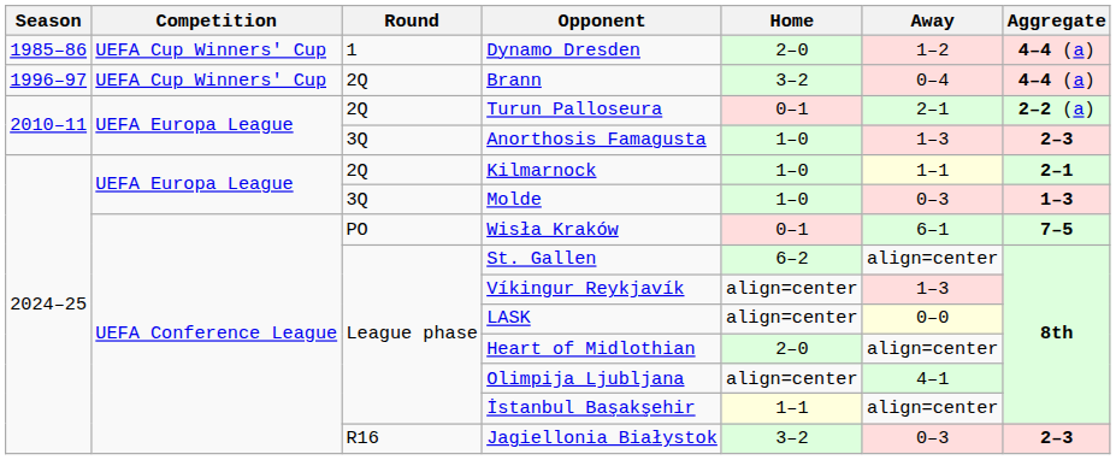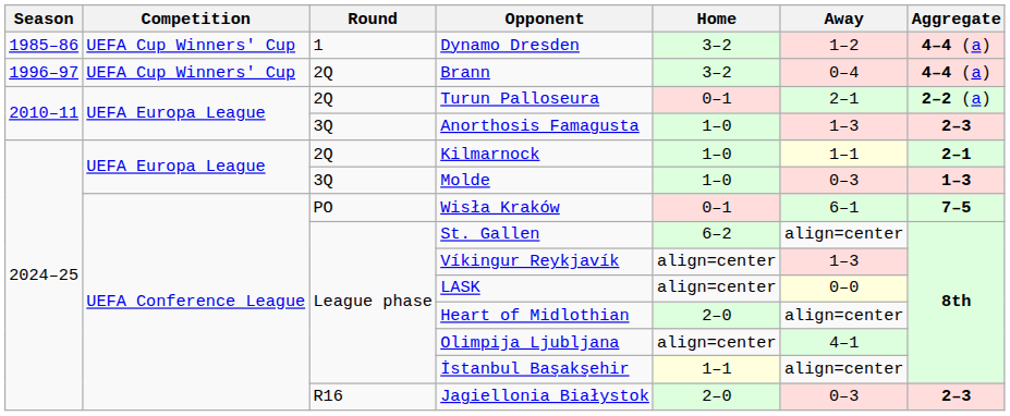Dynamo Dresden | Home: 2–0 -> 3–2
Jagiellonia Białystok | Home: 3–2 -> 2–0
